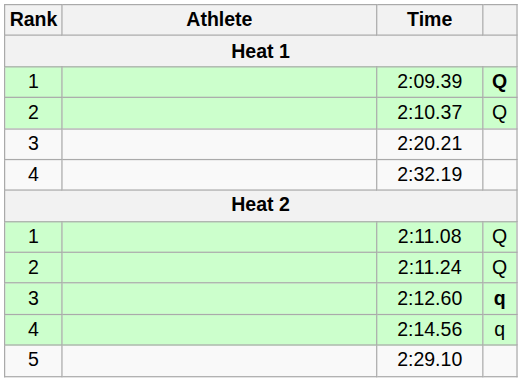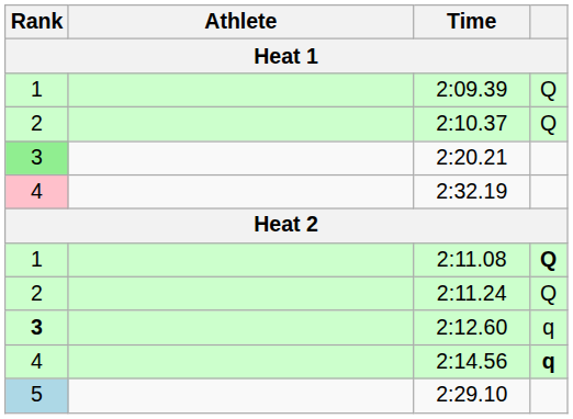2:09.39 | column 4: bold -> normal
2:20.21 | Rank: no background -> lightgreen background
2:32.19 | Rank: no background -> pink background
2:11.08 | column 4: normal -> bold
2:12.60 | Rank: normal -> bold
2:12.60 | column 4: bold -> normal
2:14.56 | column 4: normal -> bold
2:29.10 | Rank: no background -> lightblue background
